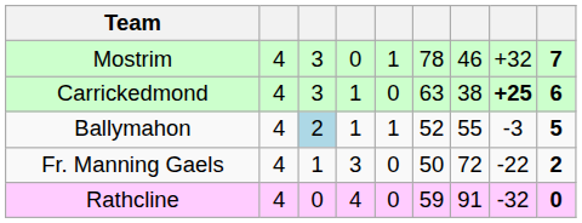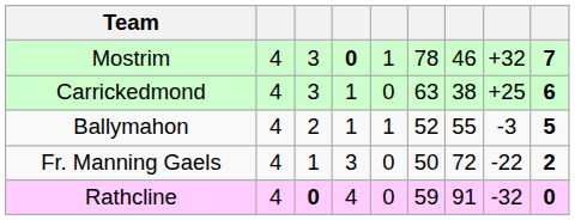Mostrim | column 4: normal -> bold
Carrickedmond | column 8: bold -> normal
Ballymahon | column 3: lightblue background -> no background
Rathcline | column 3: normal -> bold
